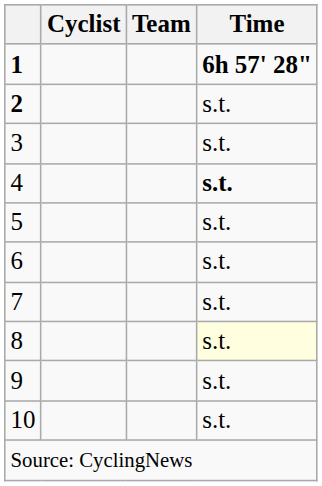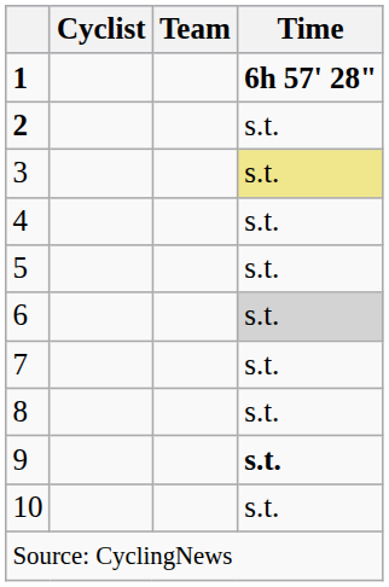3 | Time: no background -> khaki background
4 | Time: bold -> normal
6 | Time: no background -> lightgrey background
8 | Time: lightyellow background -> no background
9 | Time: normal -> bold
